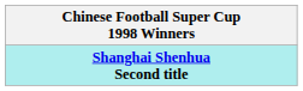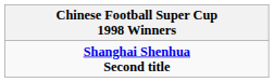row 2 | column 1: paleturquoise background -> no background
